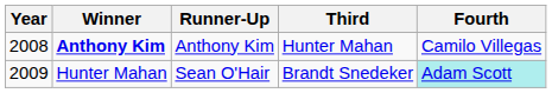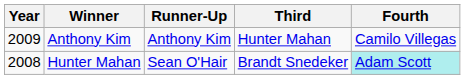row 2 | Year: 2008 -> 2009
row 2 | Winner: bold -> normal
row 3 | Year: 2009 -> 2008
